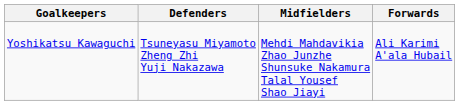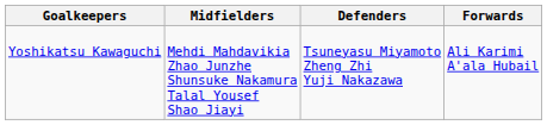columns swapped: Defenders <-> Midfielders
